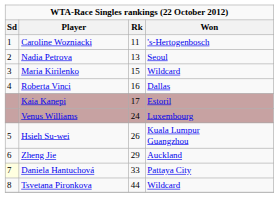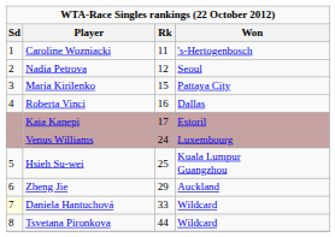Nadia Petrova | Rk: 13 -> 12
Maria Kirilenko | Won: Wildcard -> Pattaya City
Hsieh Su-wei | Rk: 26 -> 25
Daniela Hantuchová | Won: Pattaya City -> Wildcard
